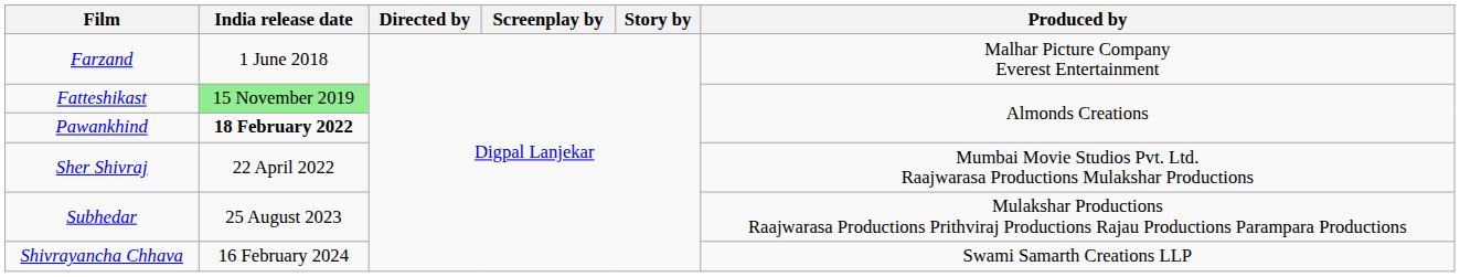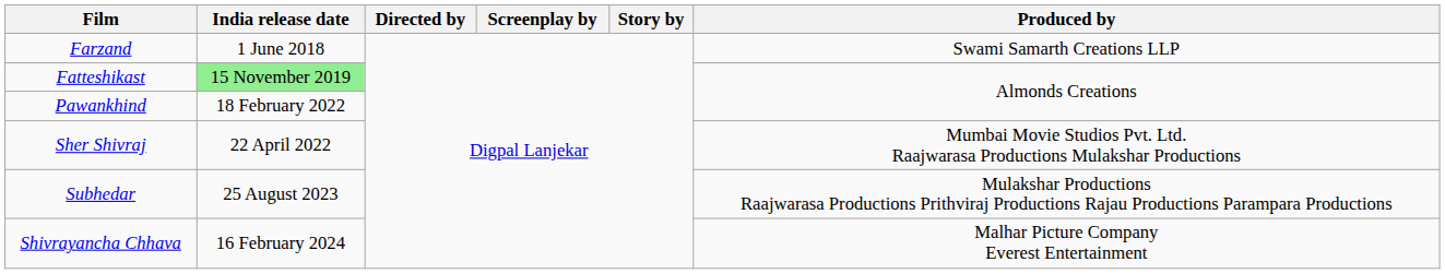Farzand | Produced by: Malhar Picture Company Everest Entertainment -> Swami Samarth Creations LLP
Pawankhind | India release date: bold -> normal
Shivrayancha Chhava | Produced by: Swami Samarth Creations LLP -> Malhar Picture Company Everest Entertainment
